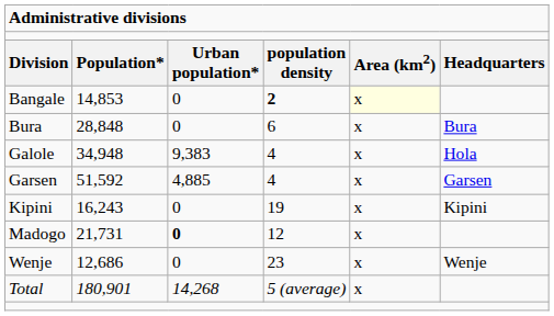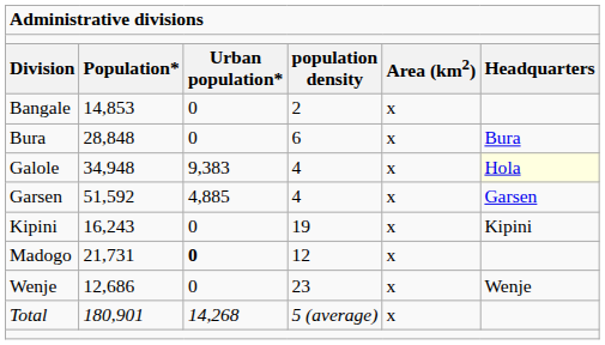Bangale | column 4: bold -> normal
Bangale | column 5: lightyellow background -> no background
Galole | column 6: no background -> lightyellow background
